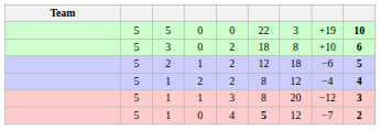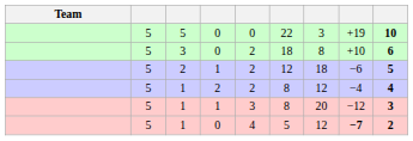1 / 0 | column 6: bold -> normal
1 / 0 | column 8: normal -> bold
